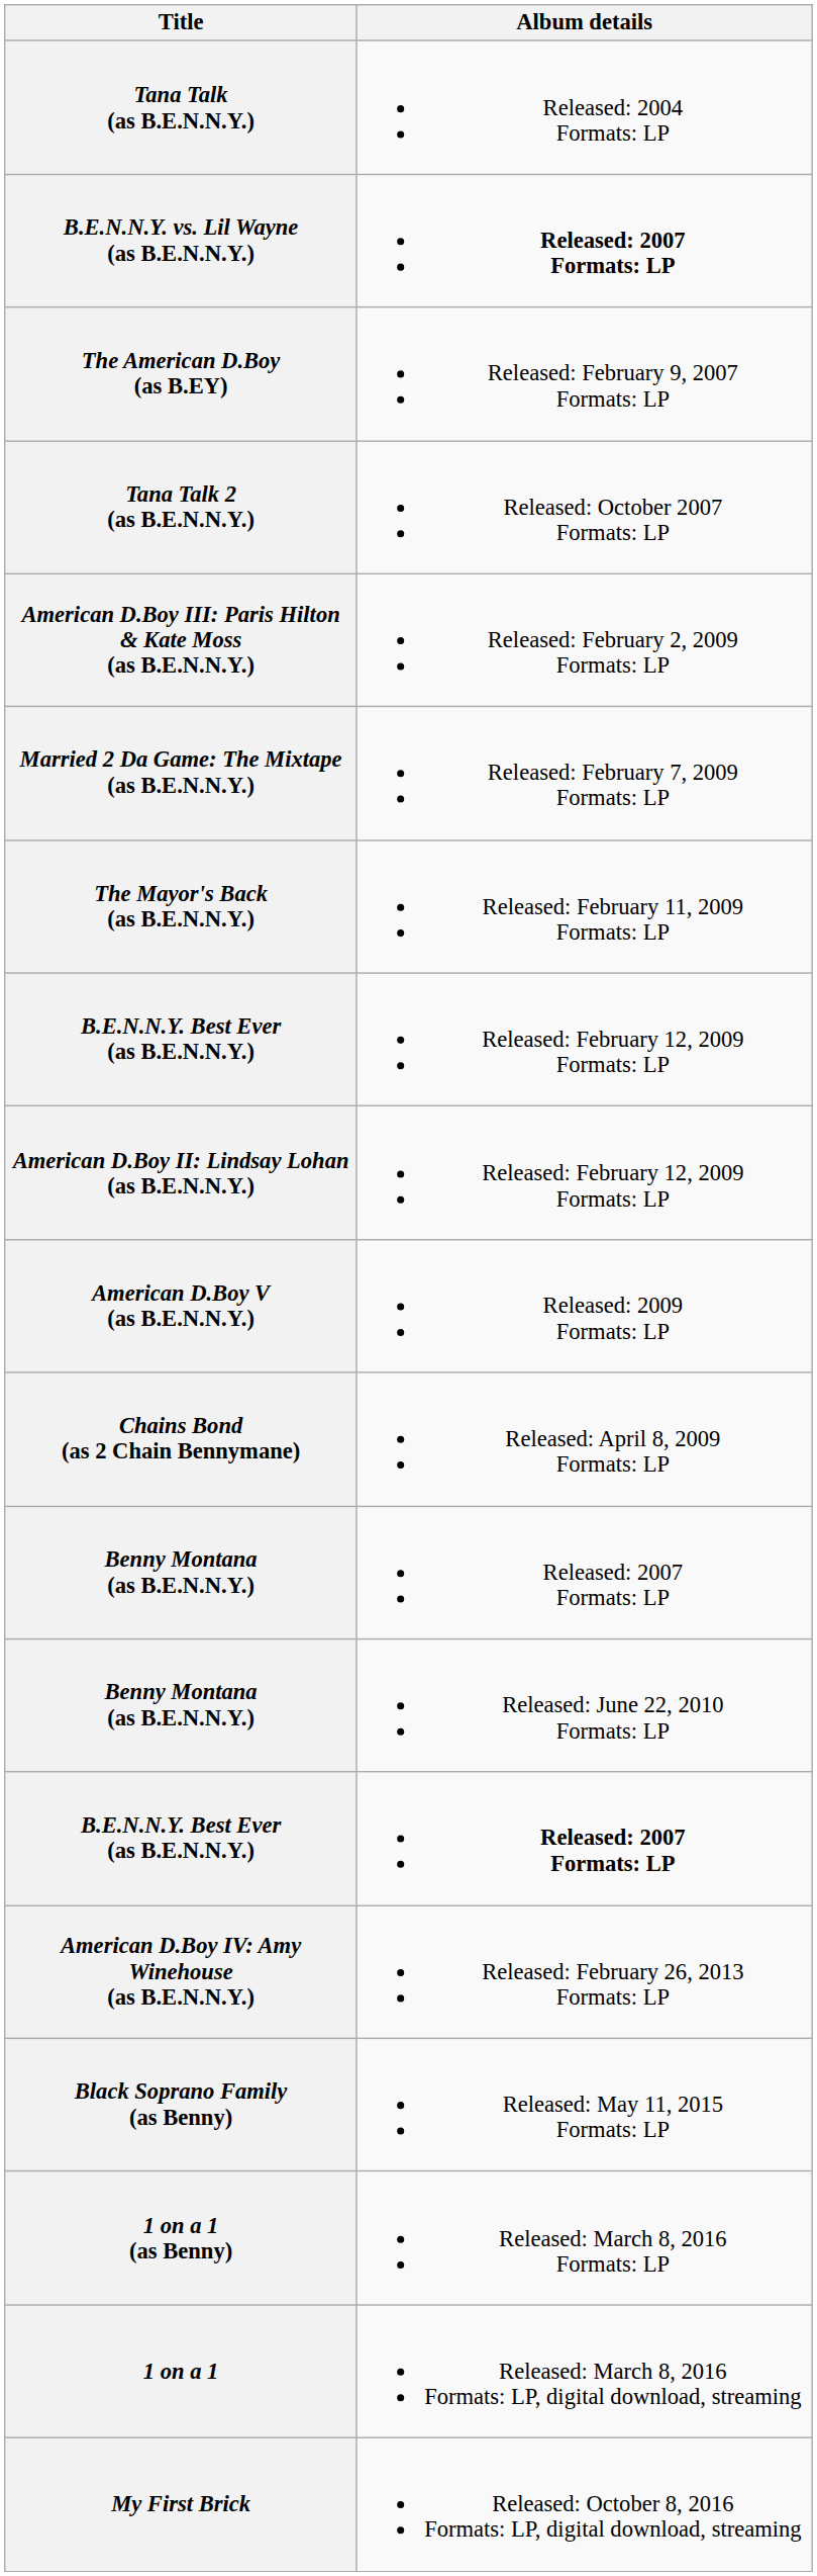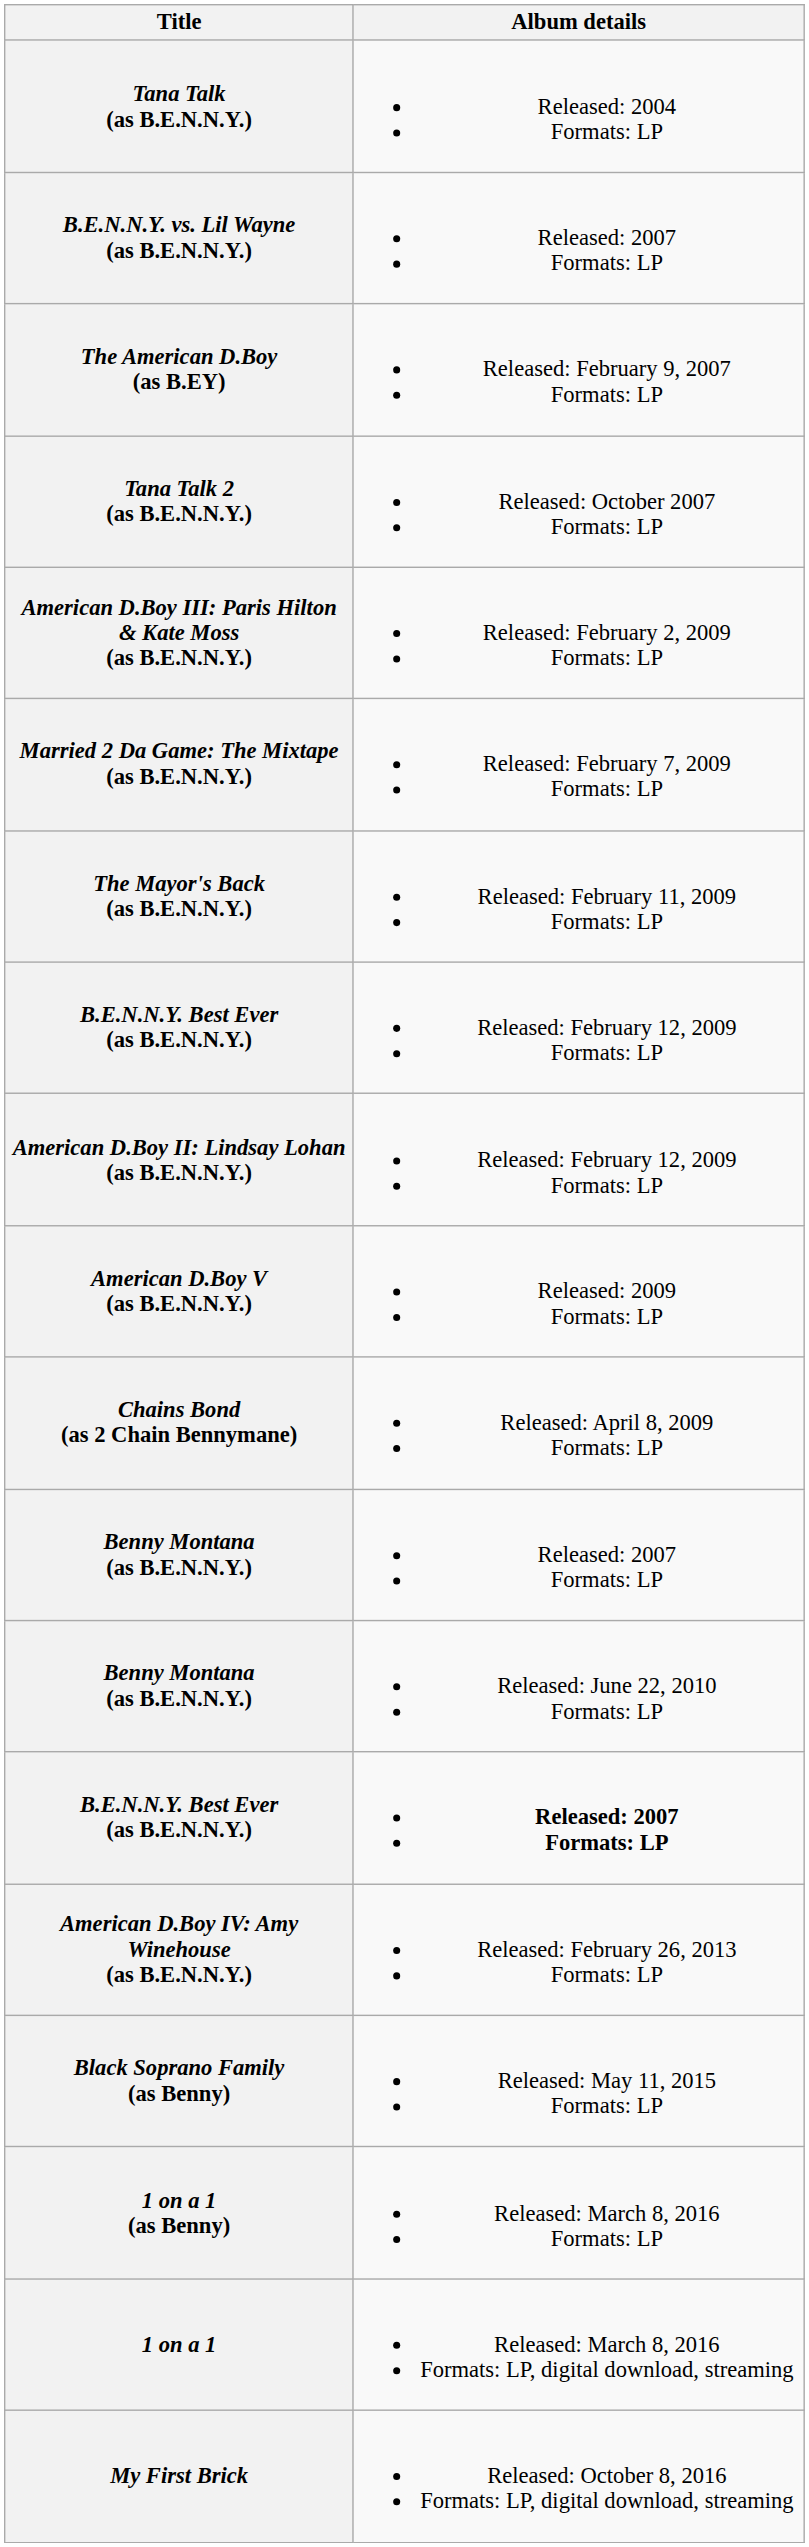row 3 | Album details: bold -> normal
